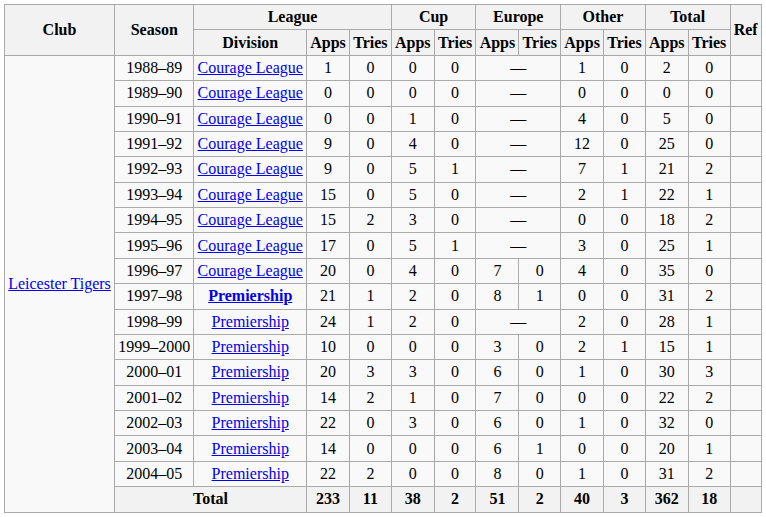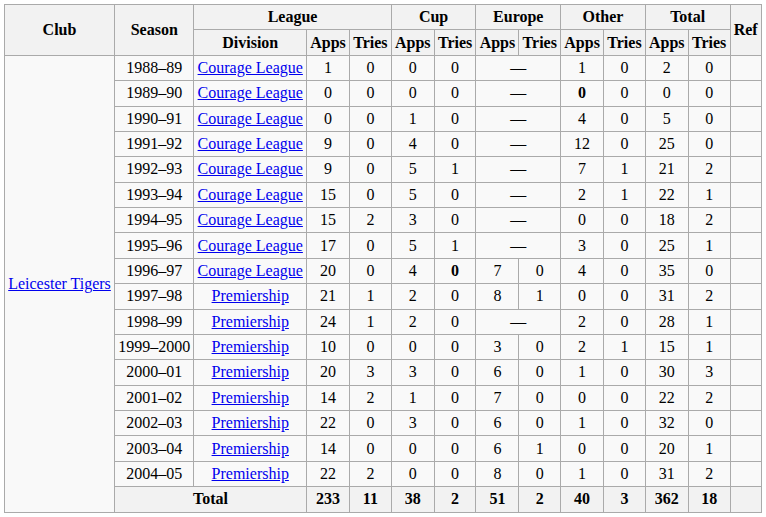1989–90 | Other / Apps: normal -> bold
1996–97 | Cup / Tries: normal -> bold
1997–98 | League / Division: bold -> normal
